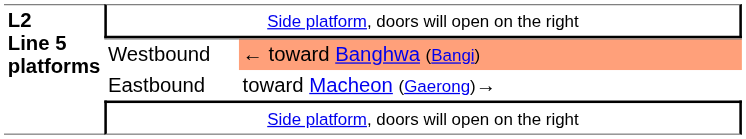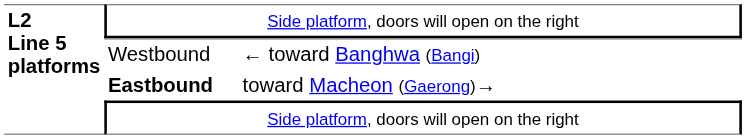Westbound | column 3: lightsalmon background -> no background
Eastbound | column 2: normal -> bold
